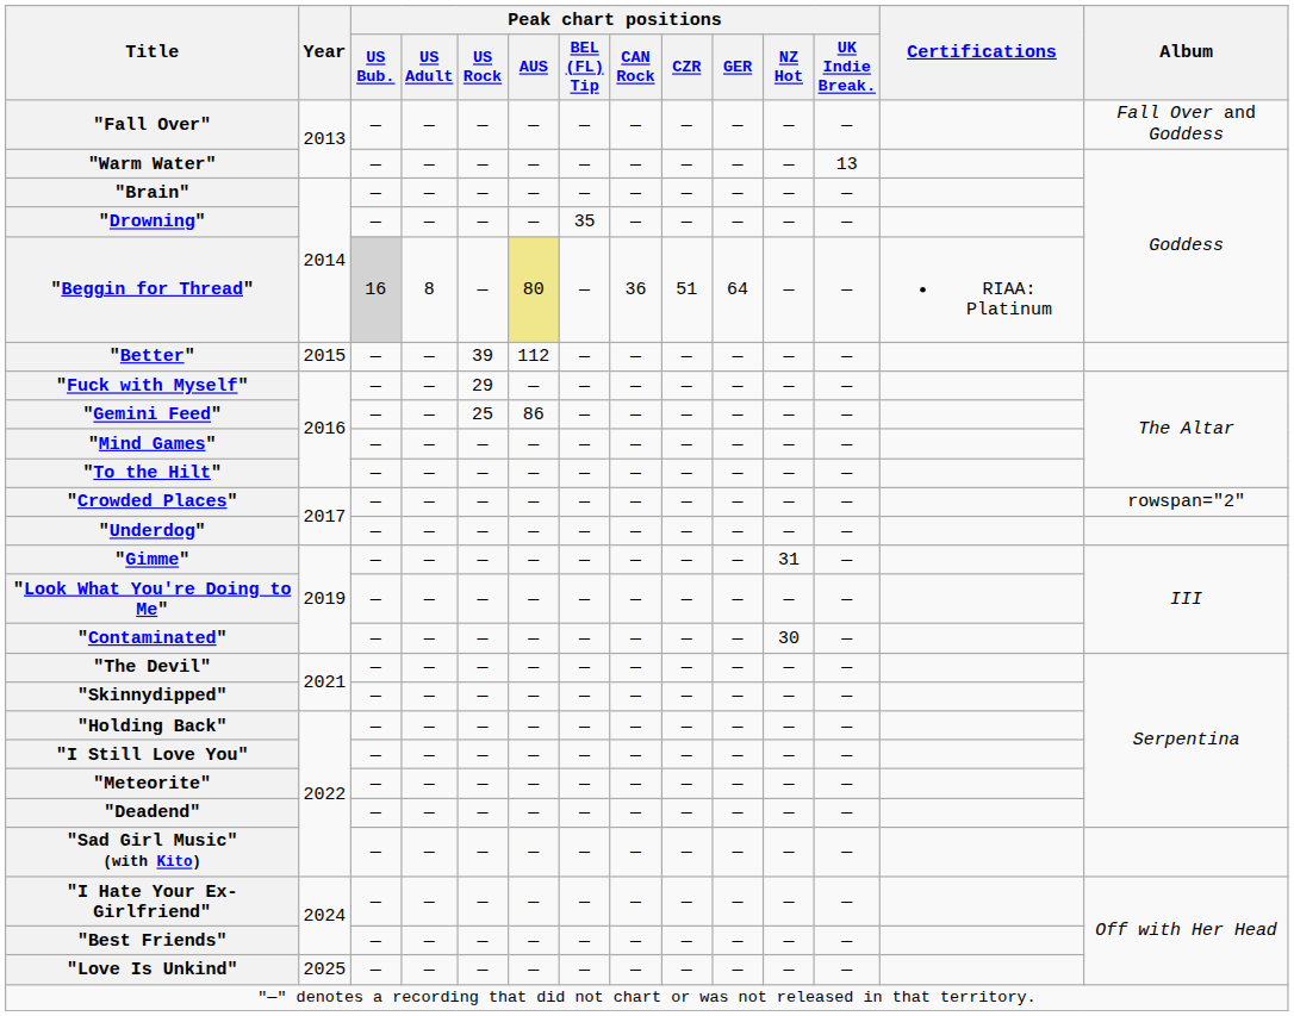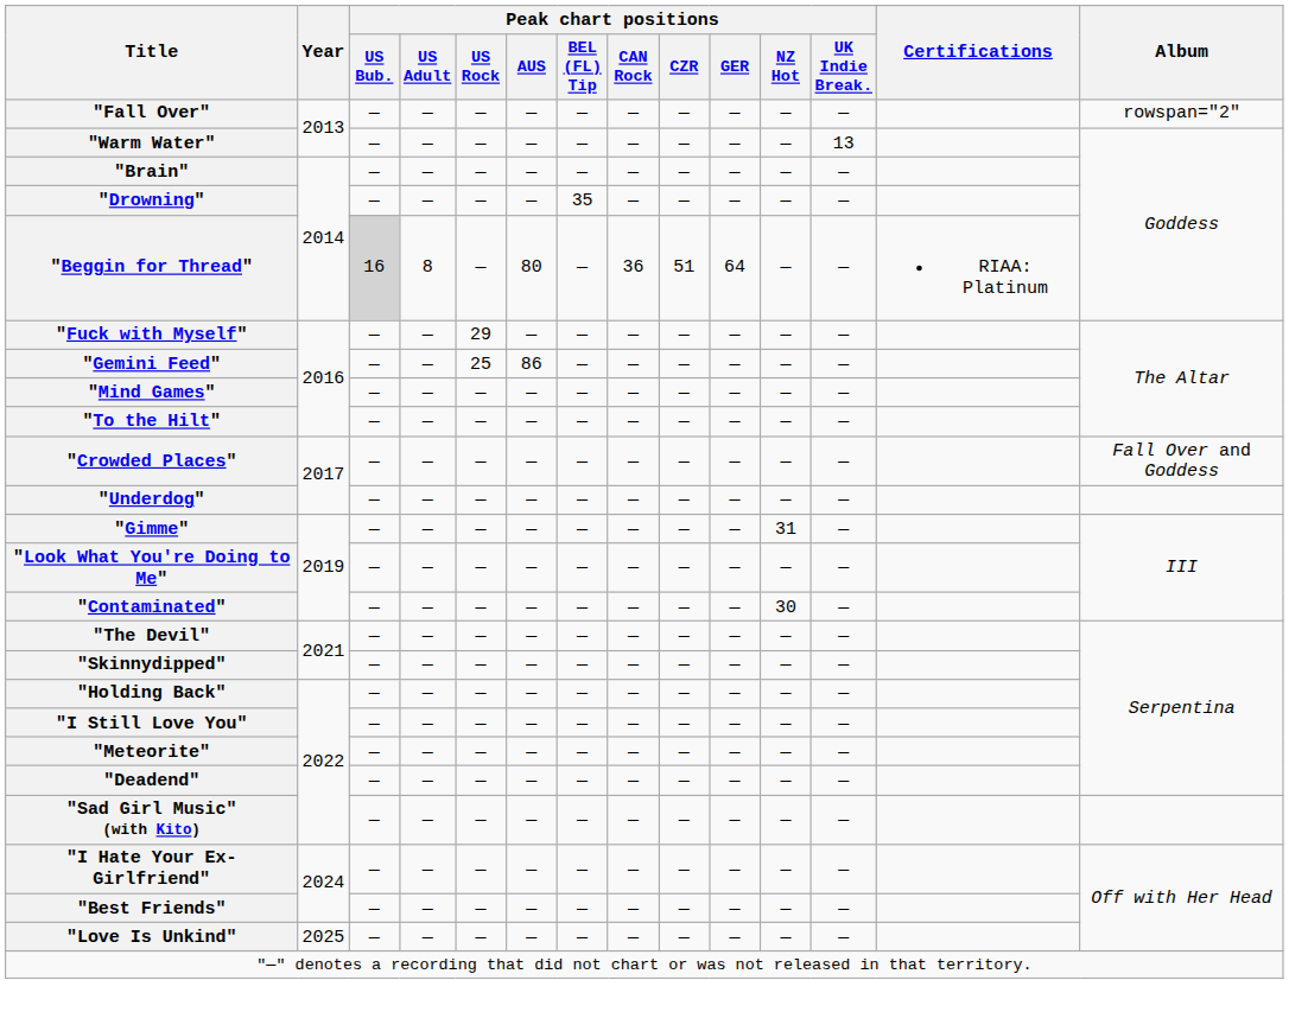"Fall Over" | Album: Fall Over and Goddess -> rowspan="2"
"Beggin for Thread" | Peak chart positions / AUS: khaki background -> no background
- row: "Better" | 2015 | — | — | 39 | 112 | — | — | — | — | — | —
"Crowded Places" | Album: rowspan="2" -> Fall Over and Goddess
